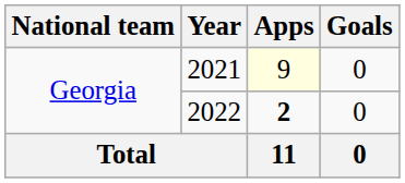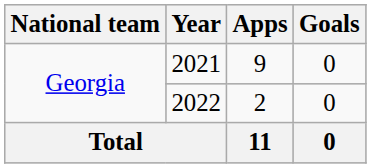2021 | Apps: lightyellow background -> no background
2022 | Apps: bold -> normal
